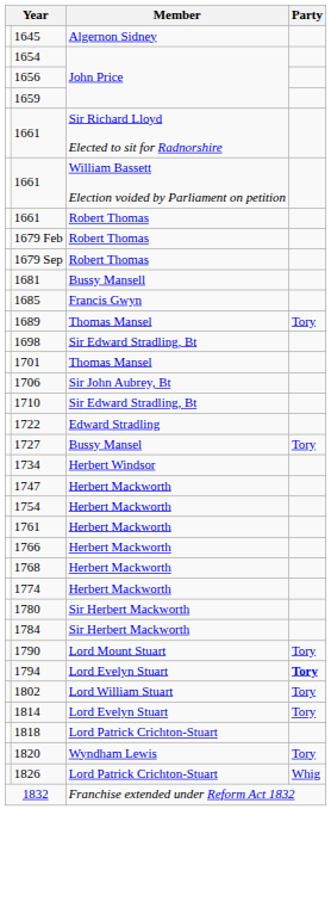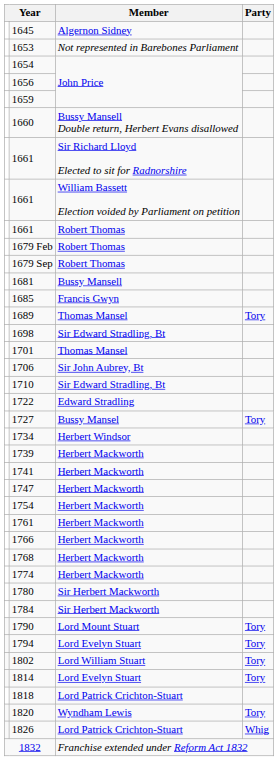+ row: 1653 | Not represented in Barebones Parliament
+ row: 1660 | Bussy Mansell Double return, Herbert Evans disallowed
+ row: 1739 | Herbert Mackworth
+ row: 1741 | Herbert Mackworth
1794 | Party: bold -> normal
